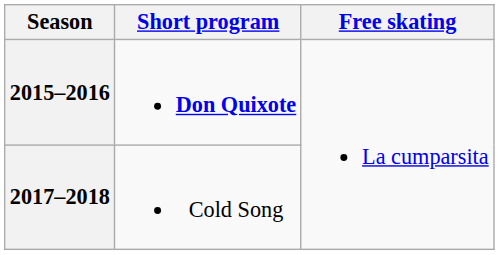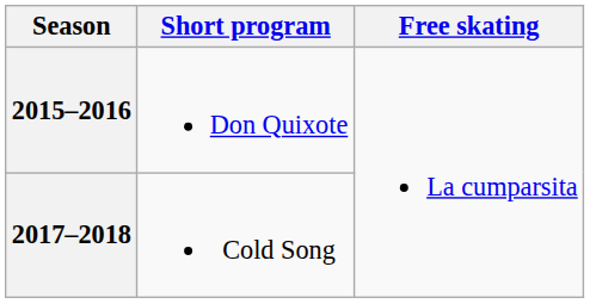2015–2016 | Short program: bold -> normal
